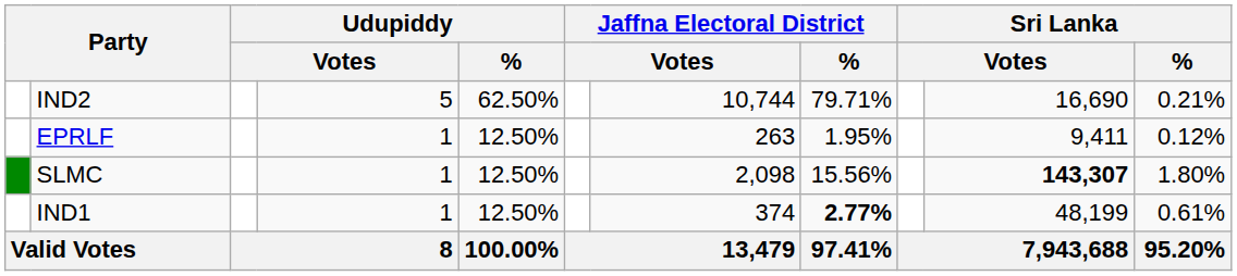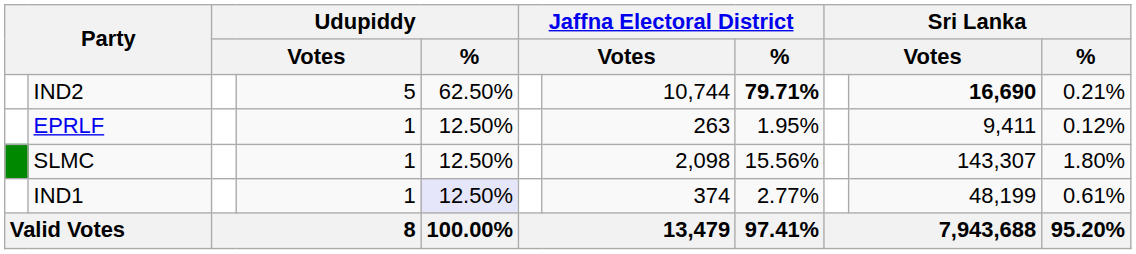IND2 | Jaffna Electoral District / %: normal -> bold
IND2 | column 10: normal -> bold
SLMC | column 10: bold -> normal
IND1 | Udupiddy / %: no background -> lavender background
IND1 | Jaffna Electoral District / %: bold -> normal
